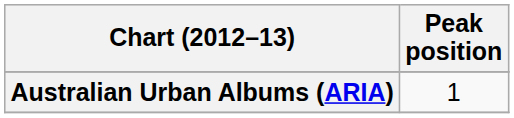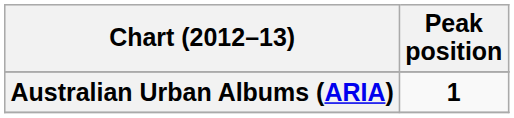Australian Urban Albums (ARIA) | Peak position: normal -> bold
